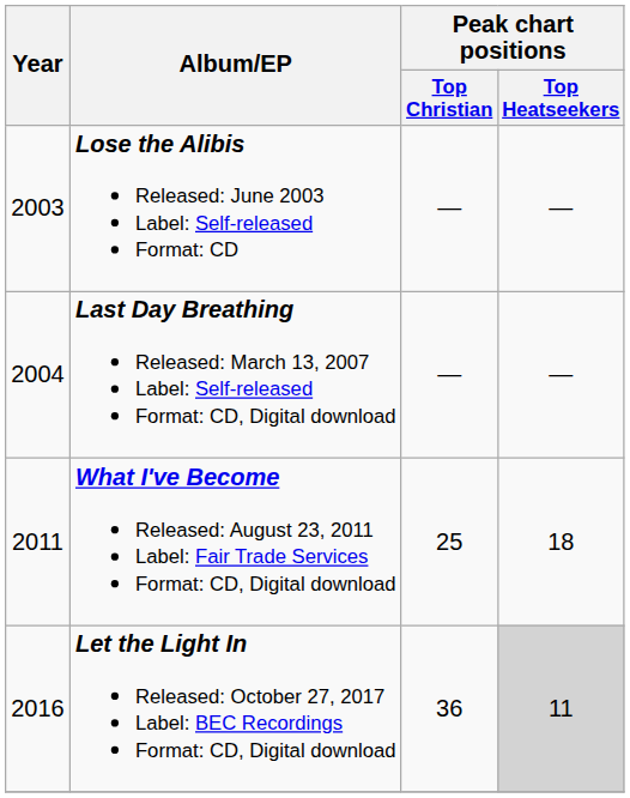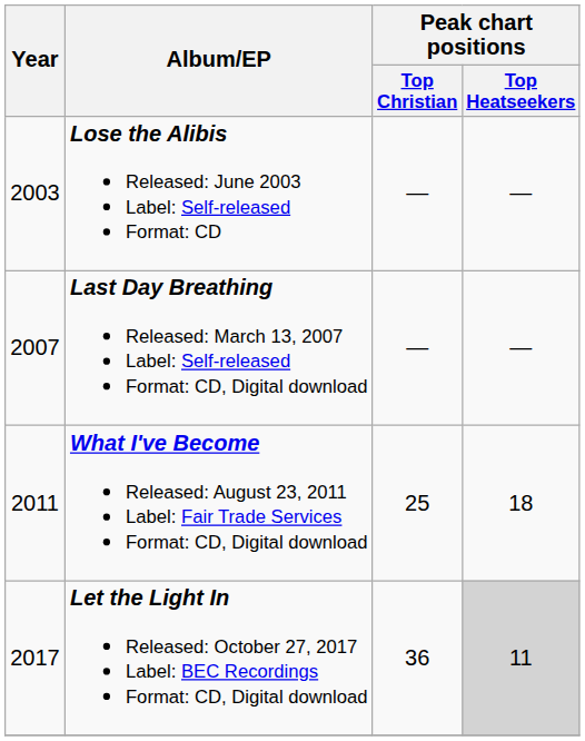row 4 | Year: 2004 -> 2007
row 6 | Year: 2016 -> 2017
